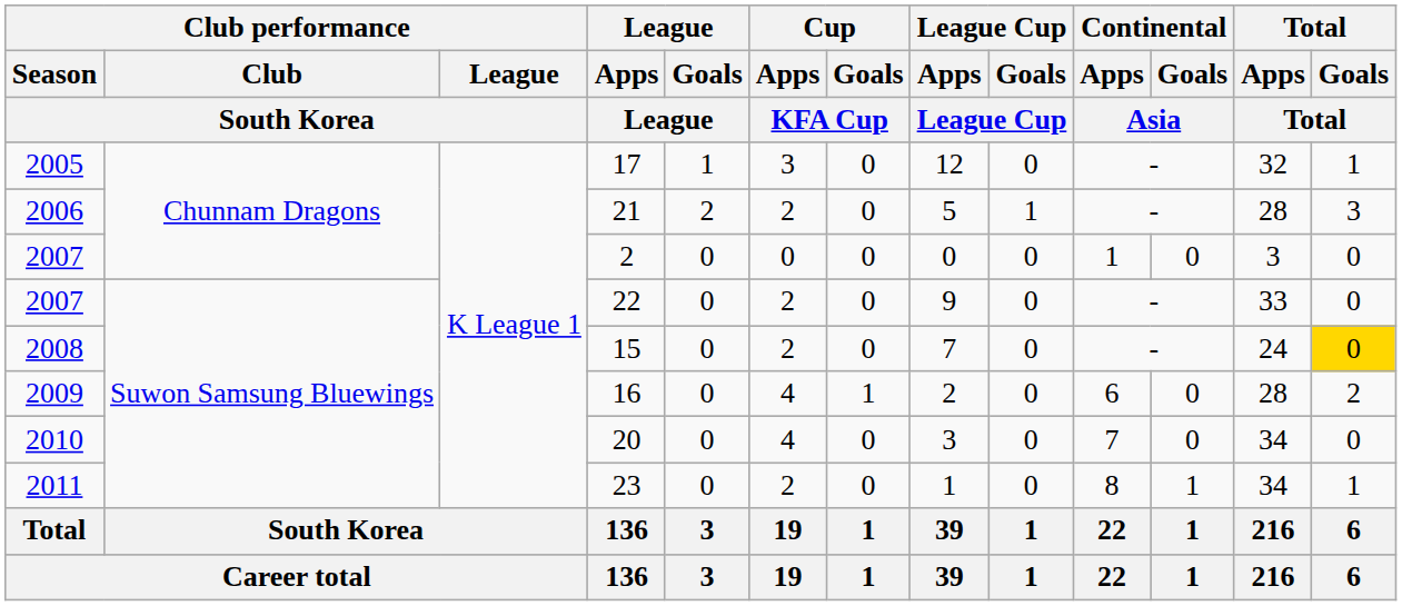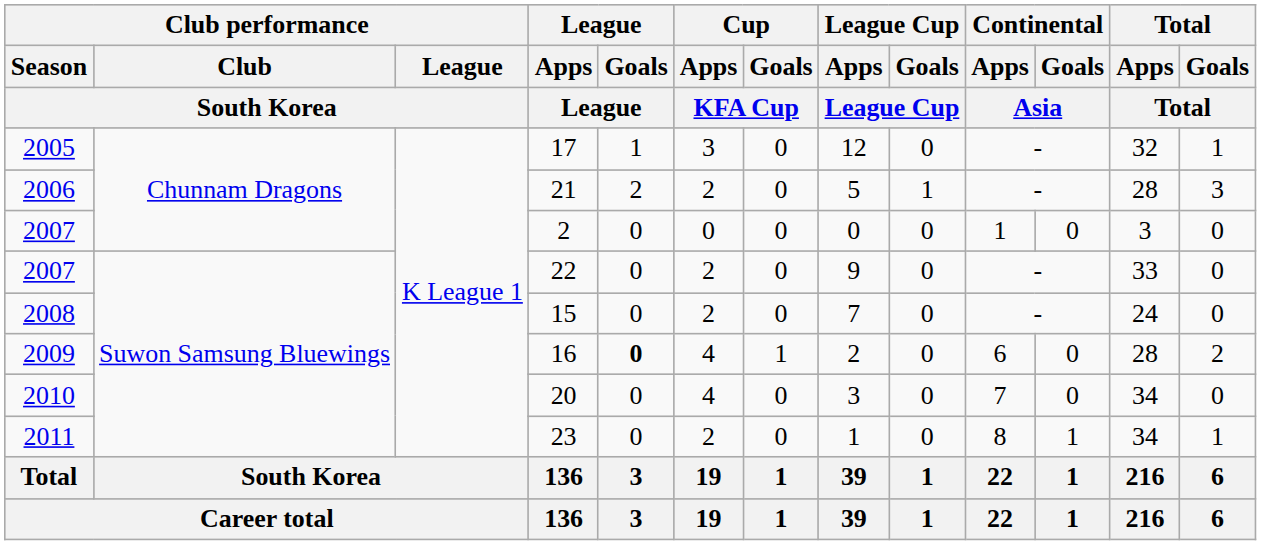15 | Total / Goals / Total: gold background -> no background
16 | League / Goals / League: normal -> bold
